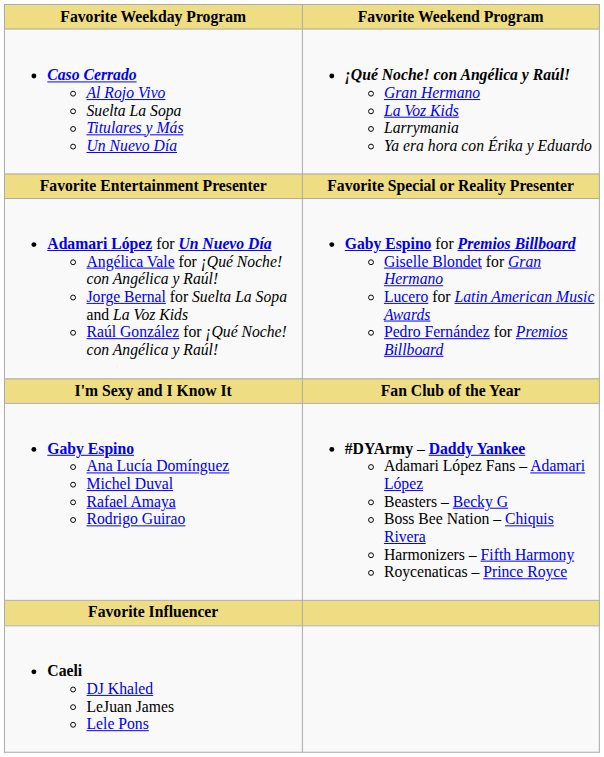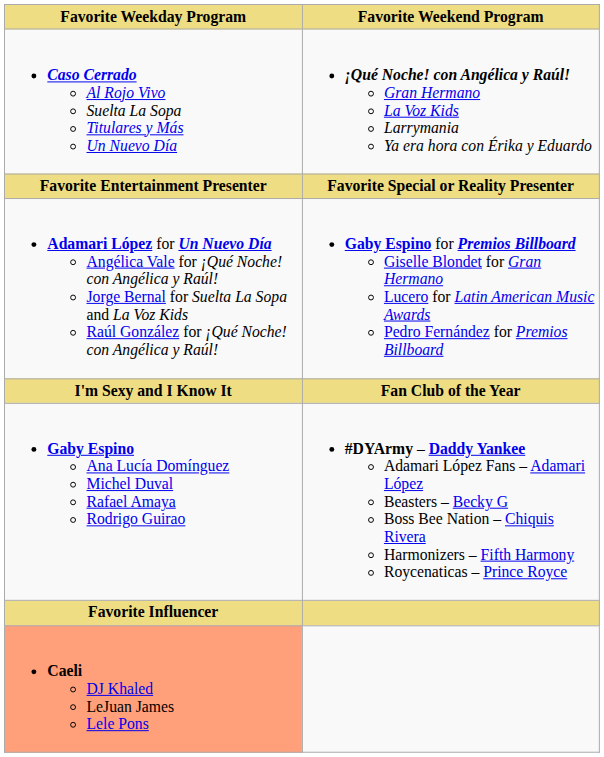Caeli DJ Khaled LeJuan James Lele Pons | Favorite Weekday Program: no background -> lightsalmon background
